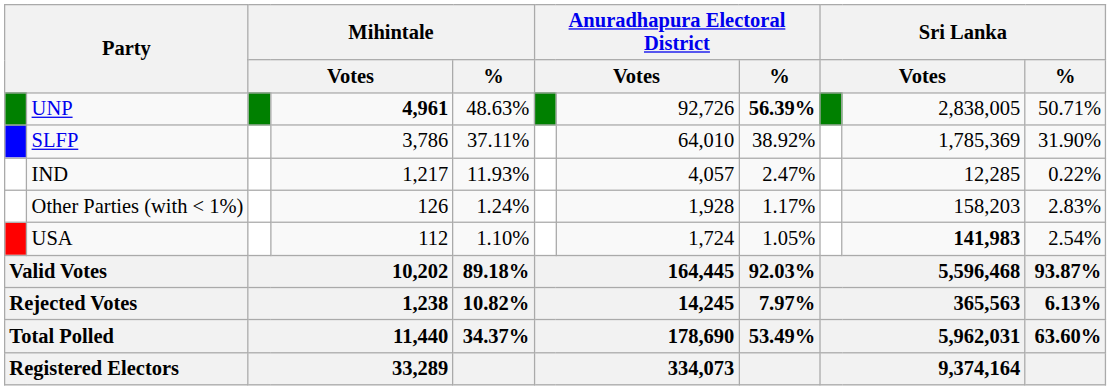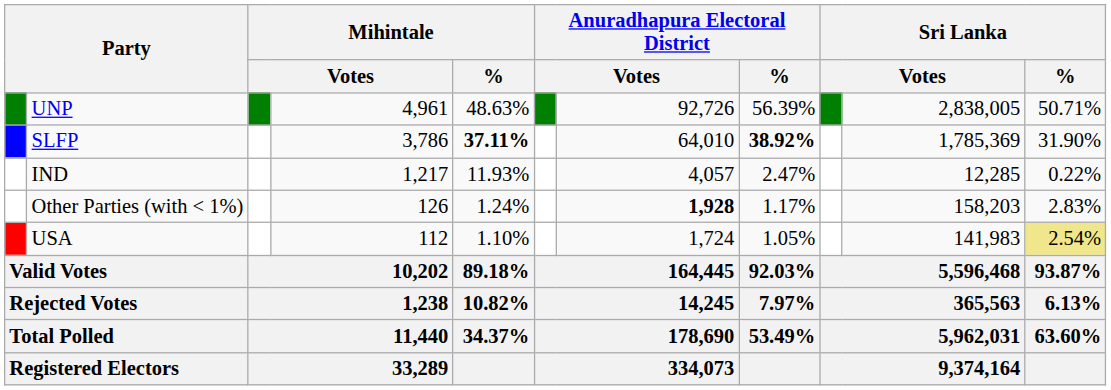UNP | column 4: bold -> normal
UNP | Anuradhapura Electoral District / %: bold -> normal
SLFP | Mihintale / %: normal -> bold
SLFP | Anuradhapura Electoral District / %: normal -> bold
Other Parties (with < 1%) | column 7: normal -> bold
USA | column 10: bold -> normal
USA | Sri Lanka / %: no background -> khaki background
